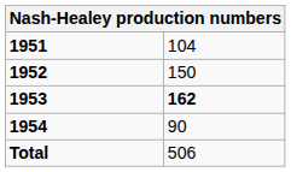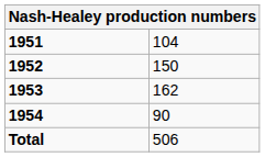1953 | column 2: bold -> normal
